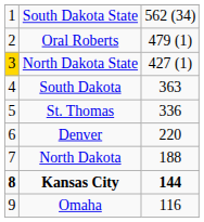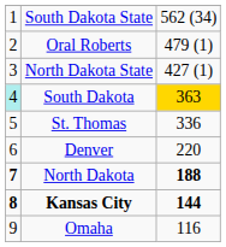North Dakota State | column 1: gold background -> no background
South Dakota | column 1: no background -> paleturquoise background
South Dakota | column 3: no background -> gold background
North Dakota | column 1: normal -> bold
North Dakota | column 3: normal -> bold
